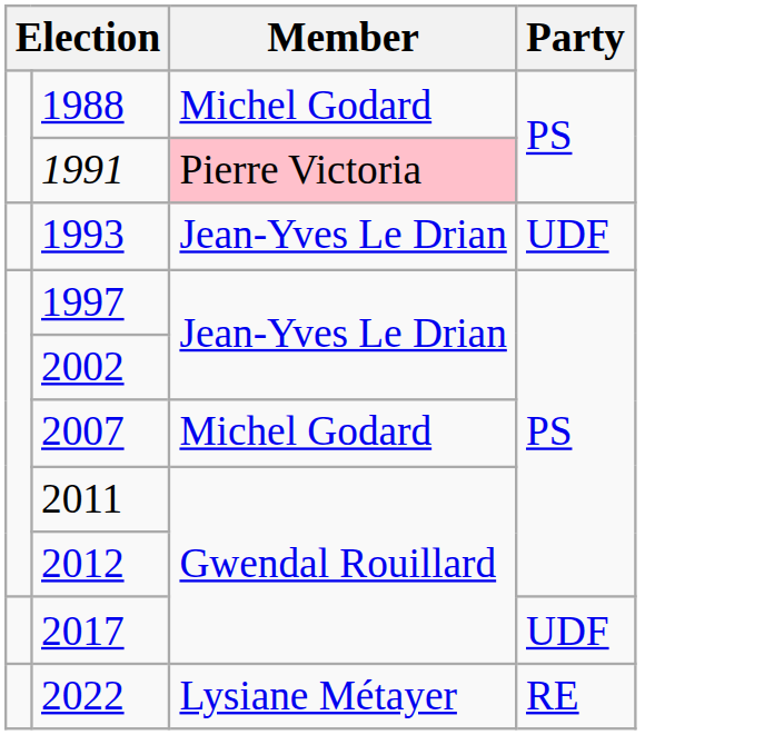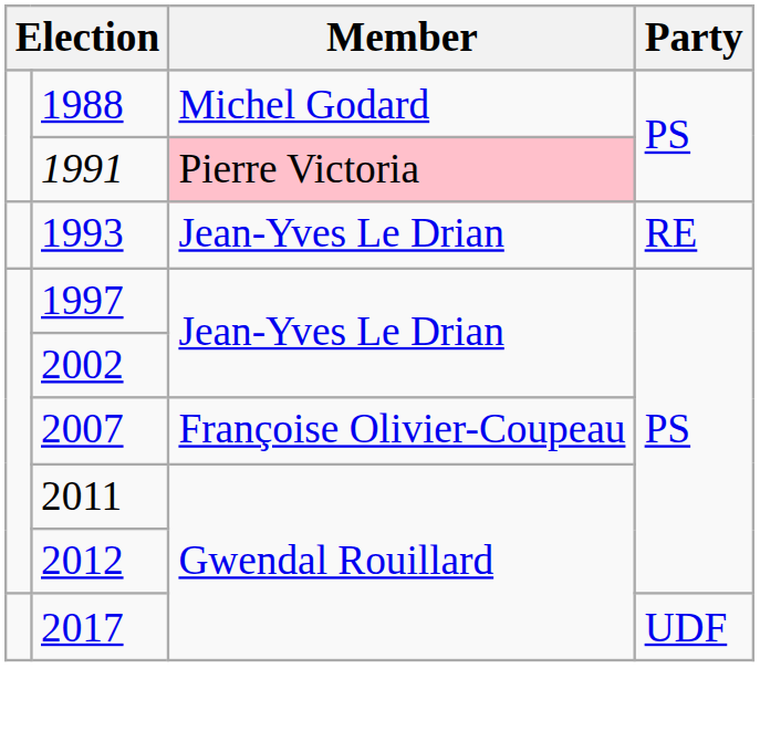1993 | Party: UDF -> RE
2007 | Member: Michel Godard -> Françoise Olivier-Coupeau
- row: 2022 | Lysiane Métayer | RE
